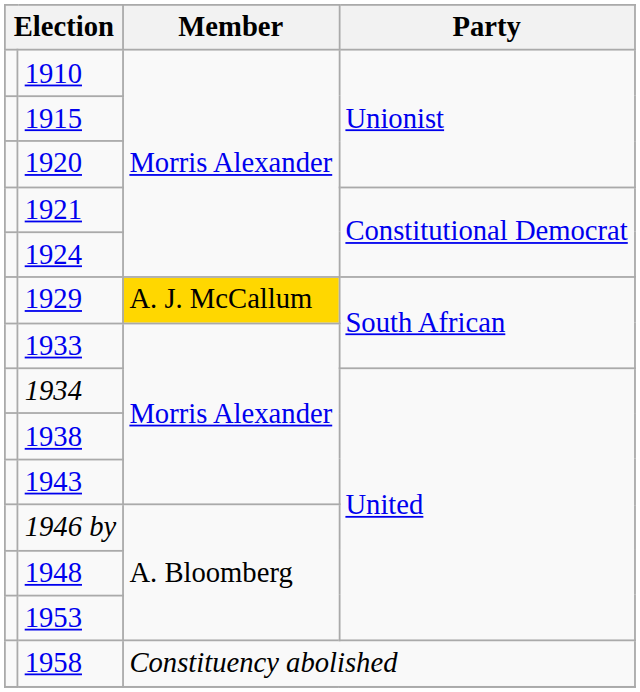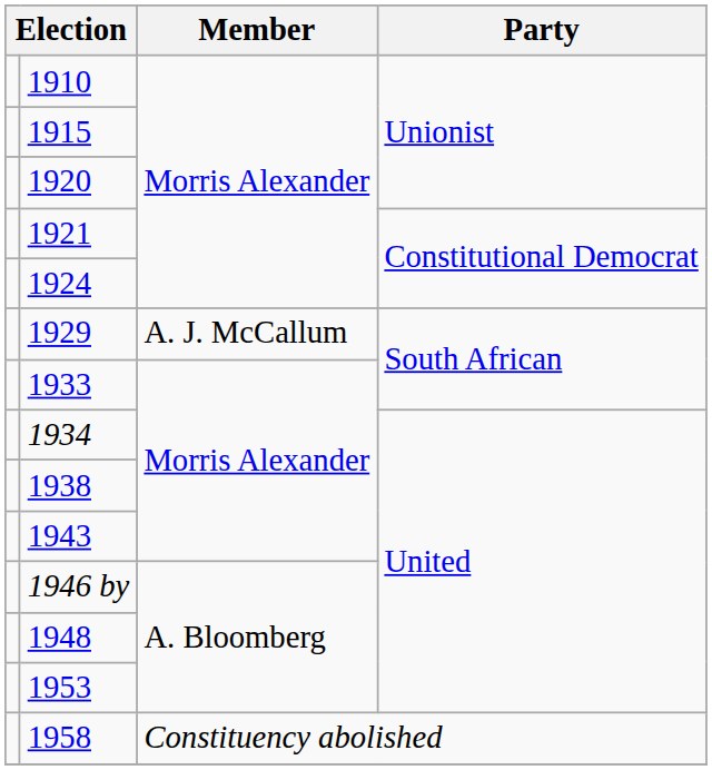1929 | Member: gold background -> no background
